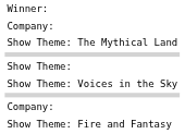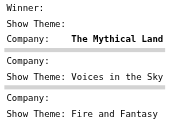row 2 | column 1: Company: -> Show Theme:
row 3 | column 1: Show Theme: -> Company:
row 3 | column 2: normal -> bold
row 4 | column 1: Show Theme: -> Company:
